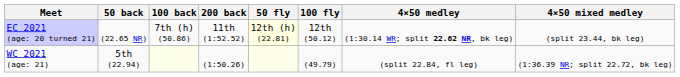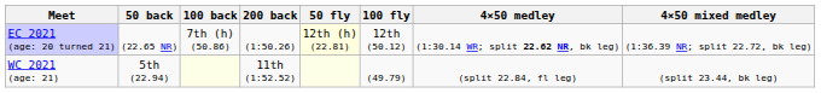EC 2021 (age: 20 turned 21) | 200 back: 11th (1:52.52) -> (1:50.26)
EC 2021 (age: 20 turned 21) | 4×50 mixed medley: (split 23.44, bk leg) -> (1:36.39 NR; split 22.72, bk leg)
WC 2021 (age: 21) | 200 back: (1:50.26) -> 11th (1:52.52)
WC 2021 (age: 21) | 4×50 mixed medley: (1:36.39 NR; split 22.72, bk leg) -> (split 23.44, bk leg)
